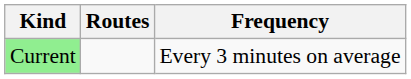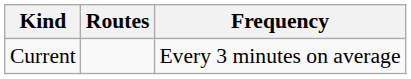row 2 | Kind: lightgreen background -> no background
